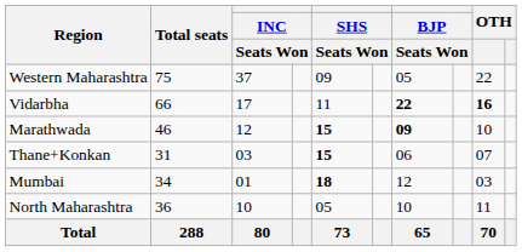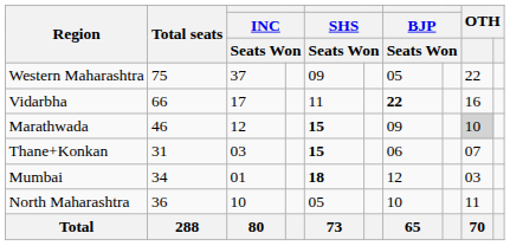Vidarbha | column 9: bold -> normal
Marathwada | column 7: bold -> normal
Marathwada | column 9: no background -> lightgrey background
